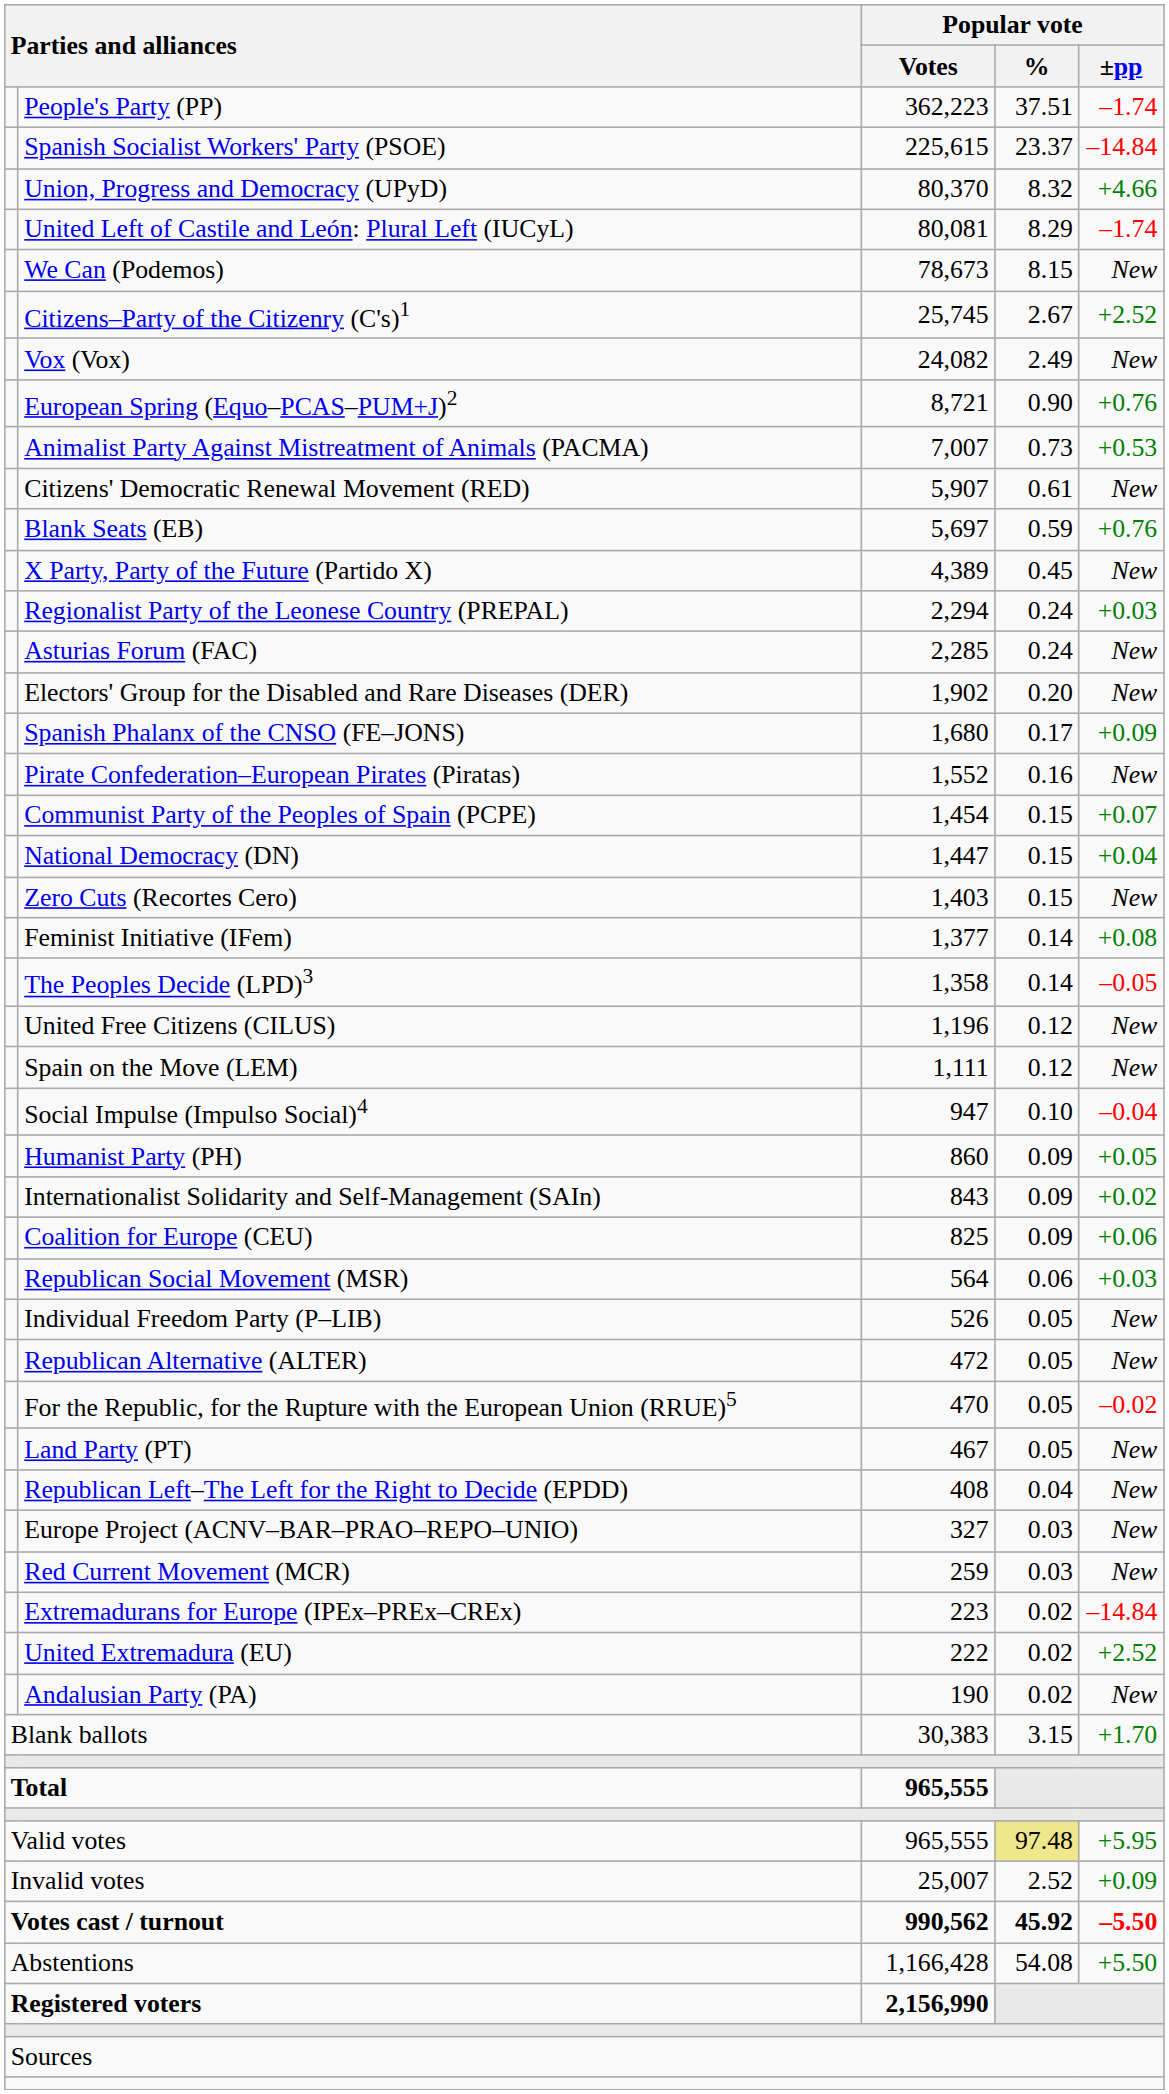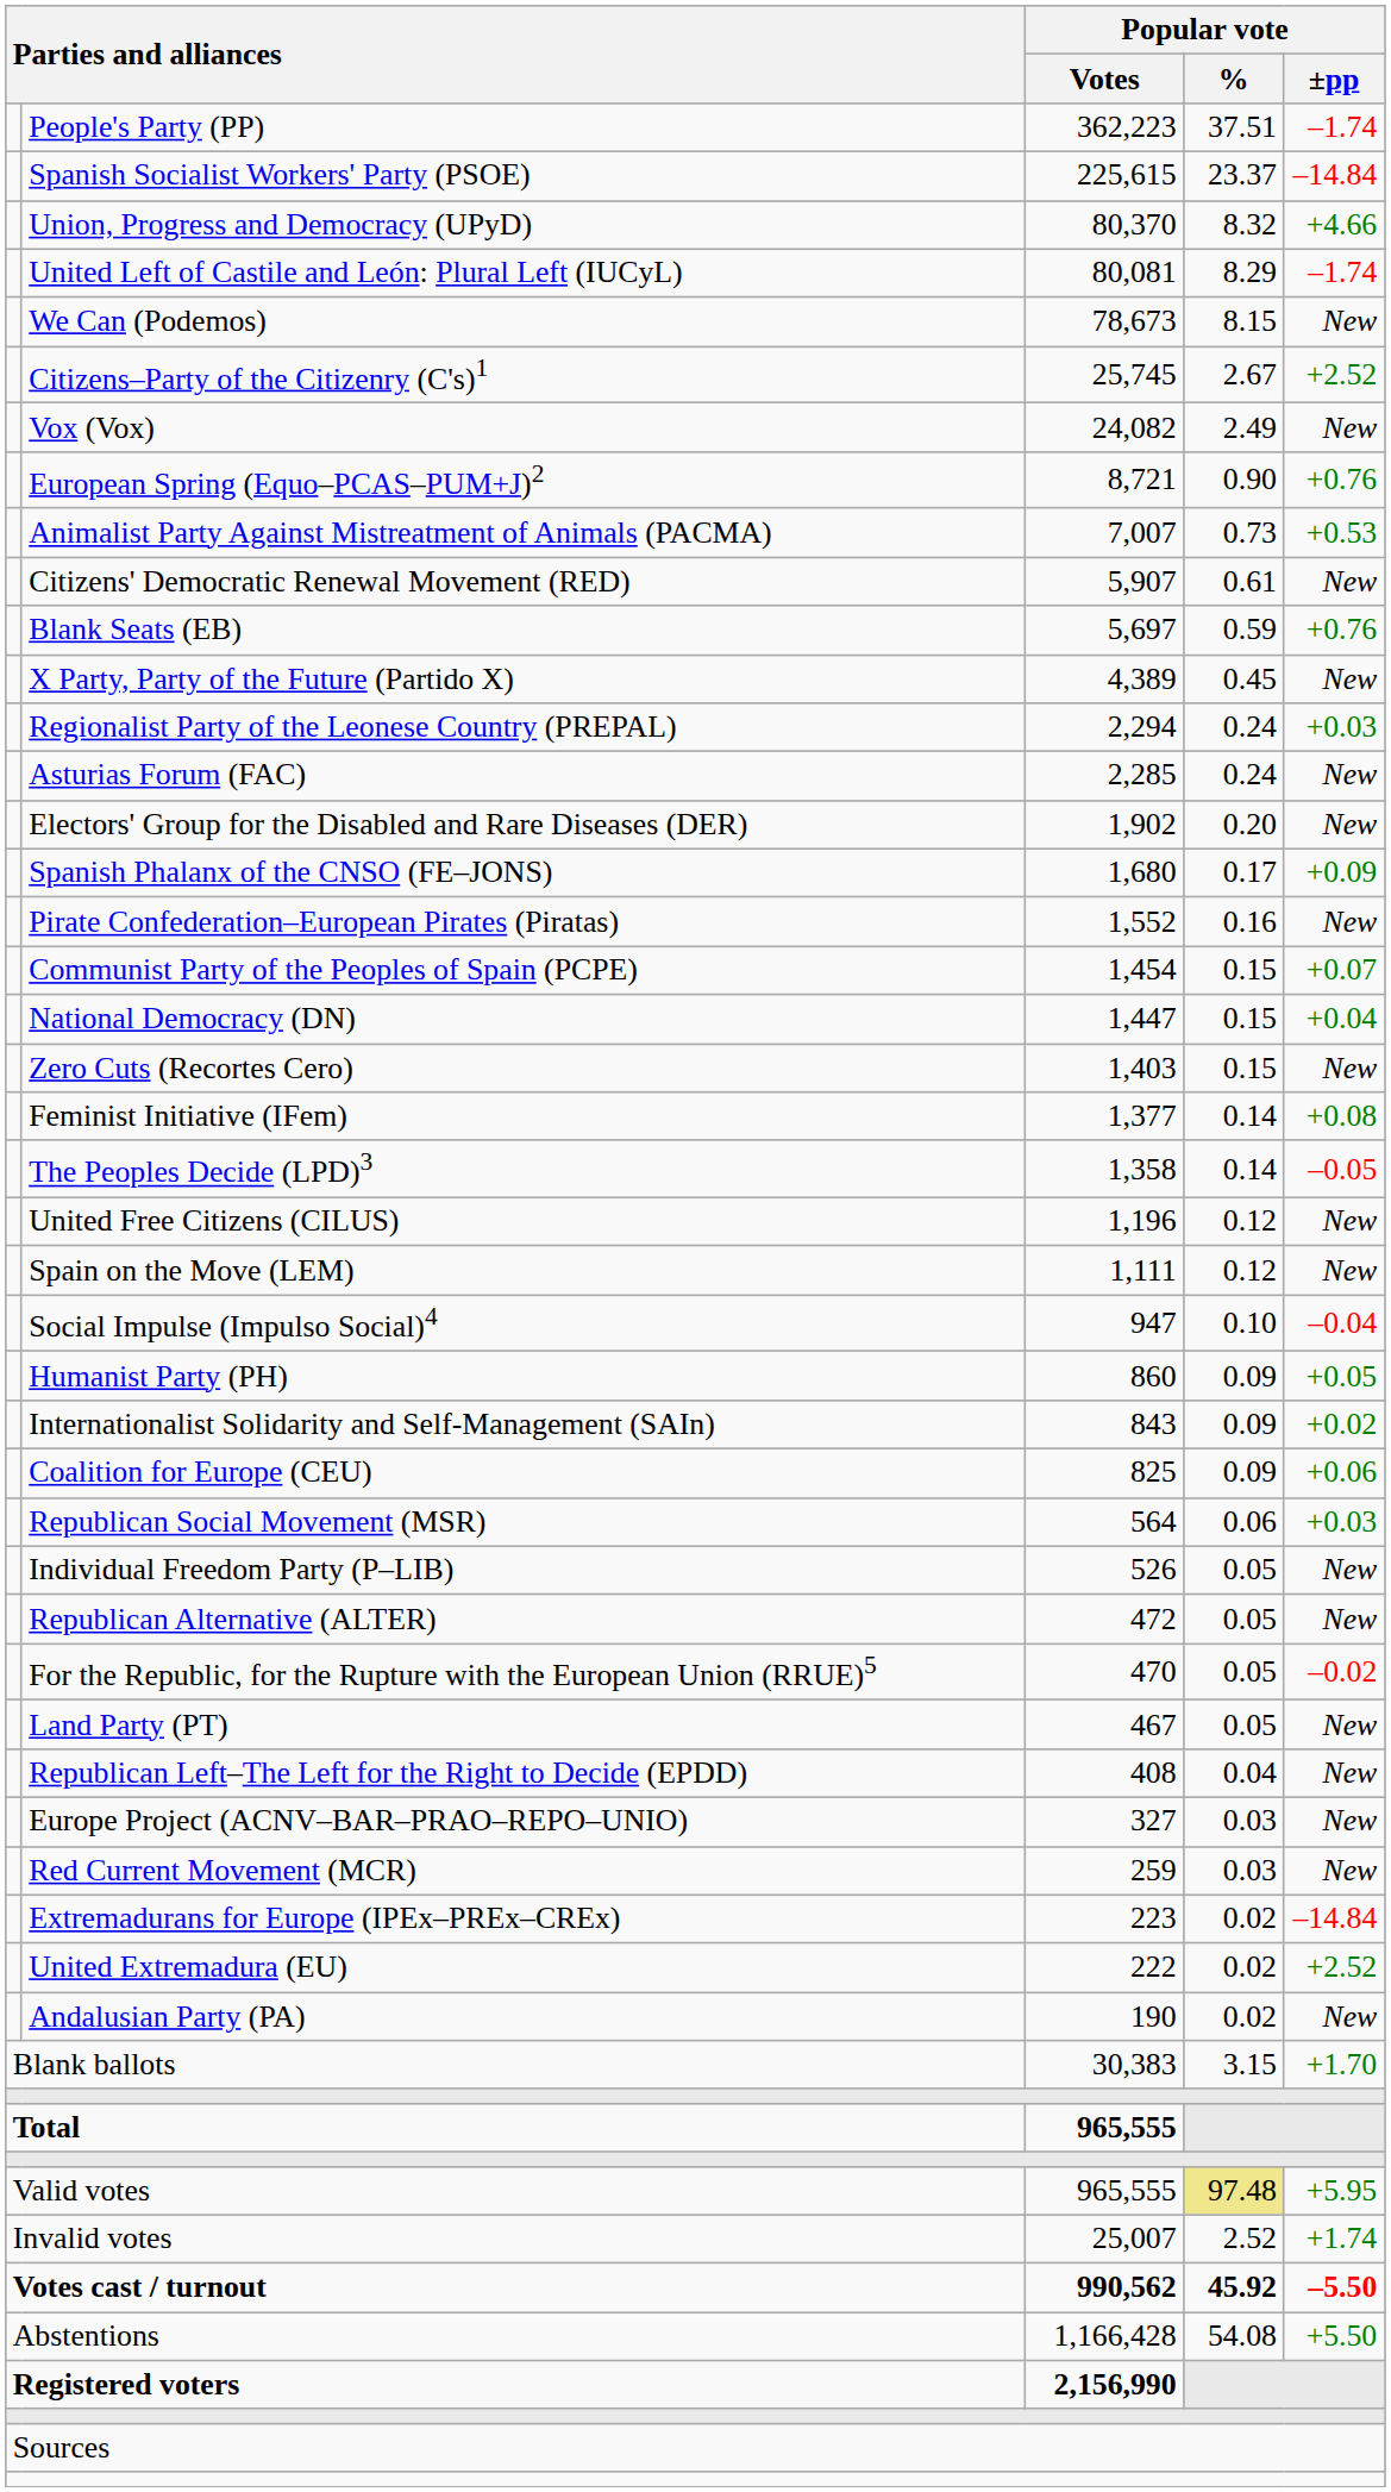Invalid votes | Popular vote / ±pp: +0.09 -> +1.74
